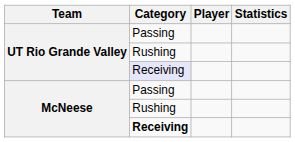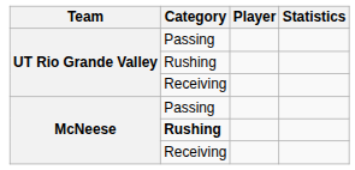UT Rio Grande Valley / Receiving | Category: lavender background -> no background
McNeese / Rushing | Category: normal -> bold
McNeese / Receiving | Category: bold -> normal
